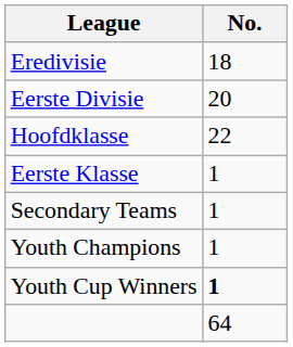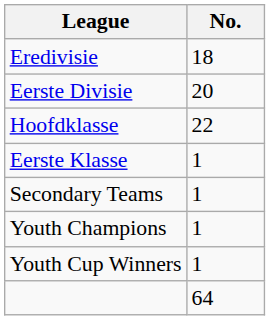Youth Cup Winners | No.: bold -> normal
